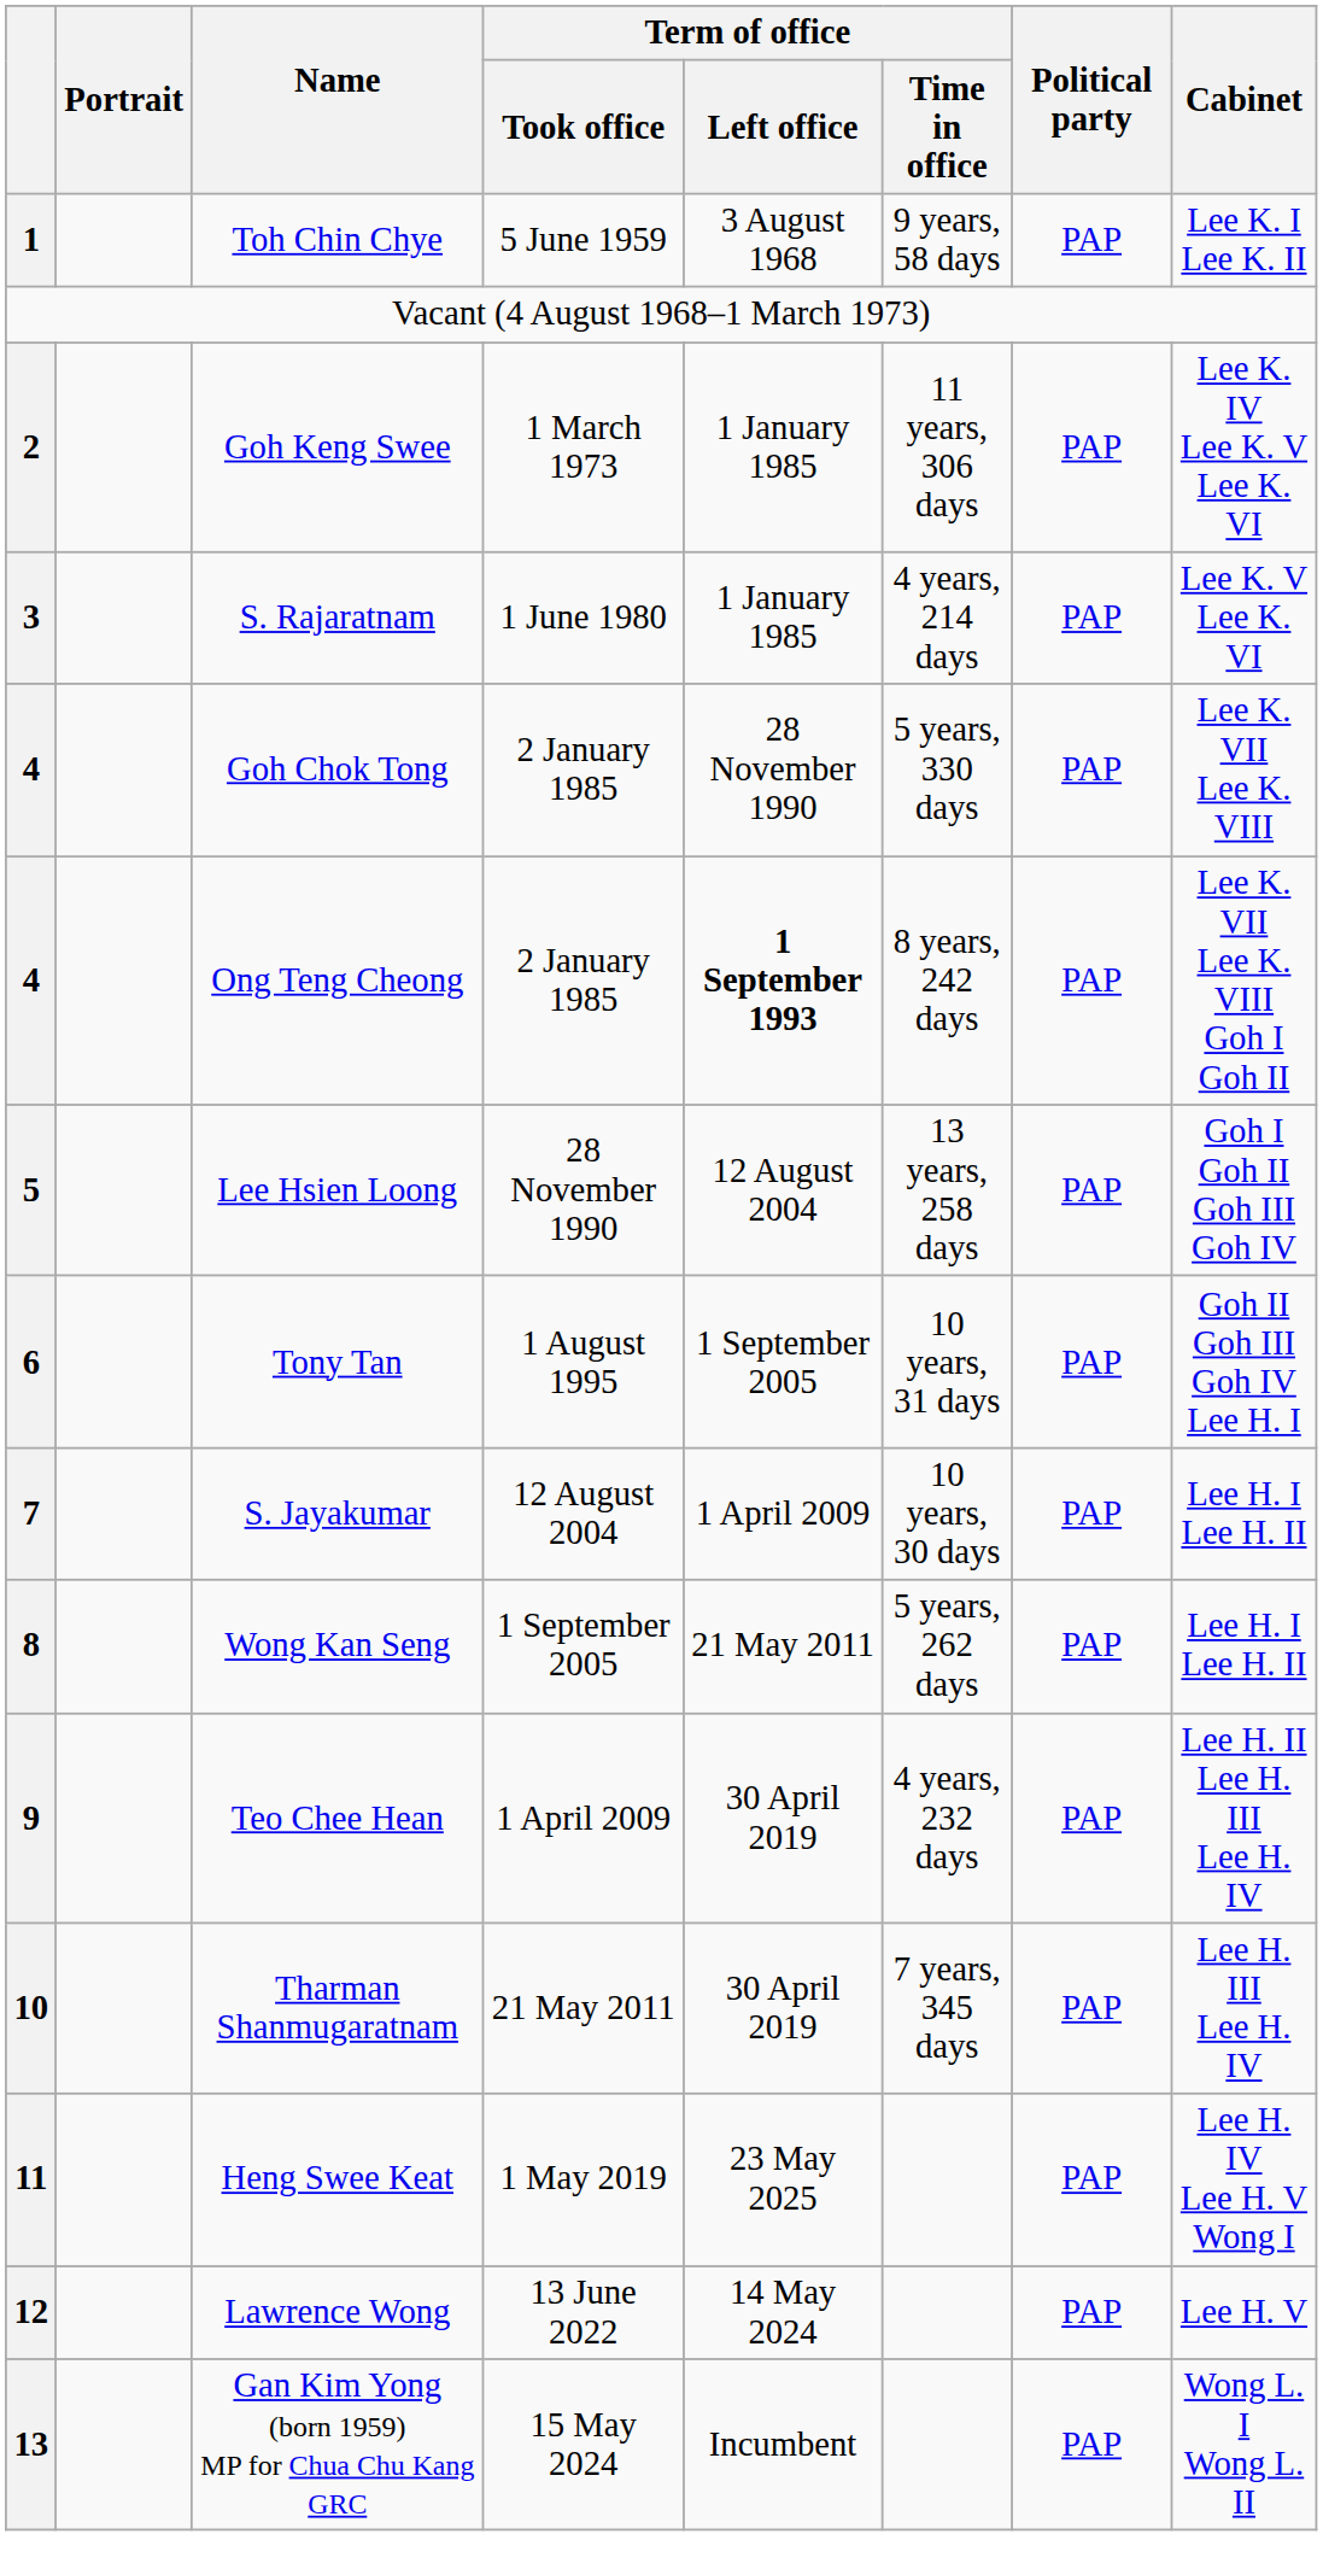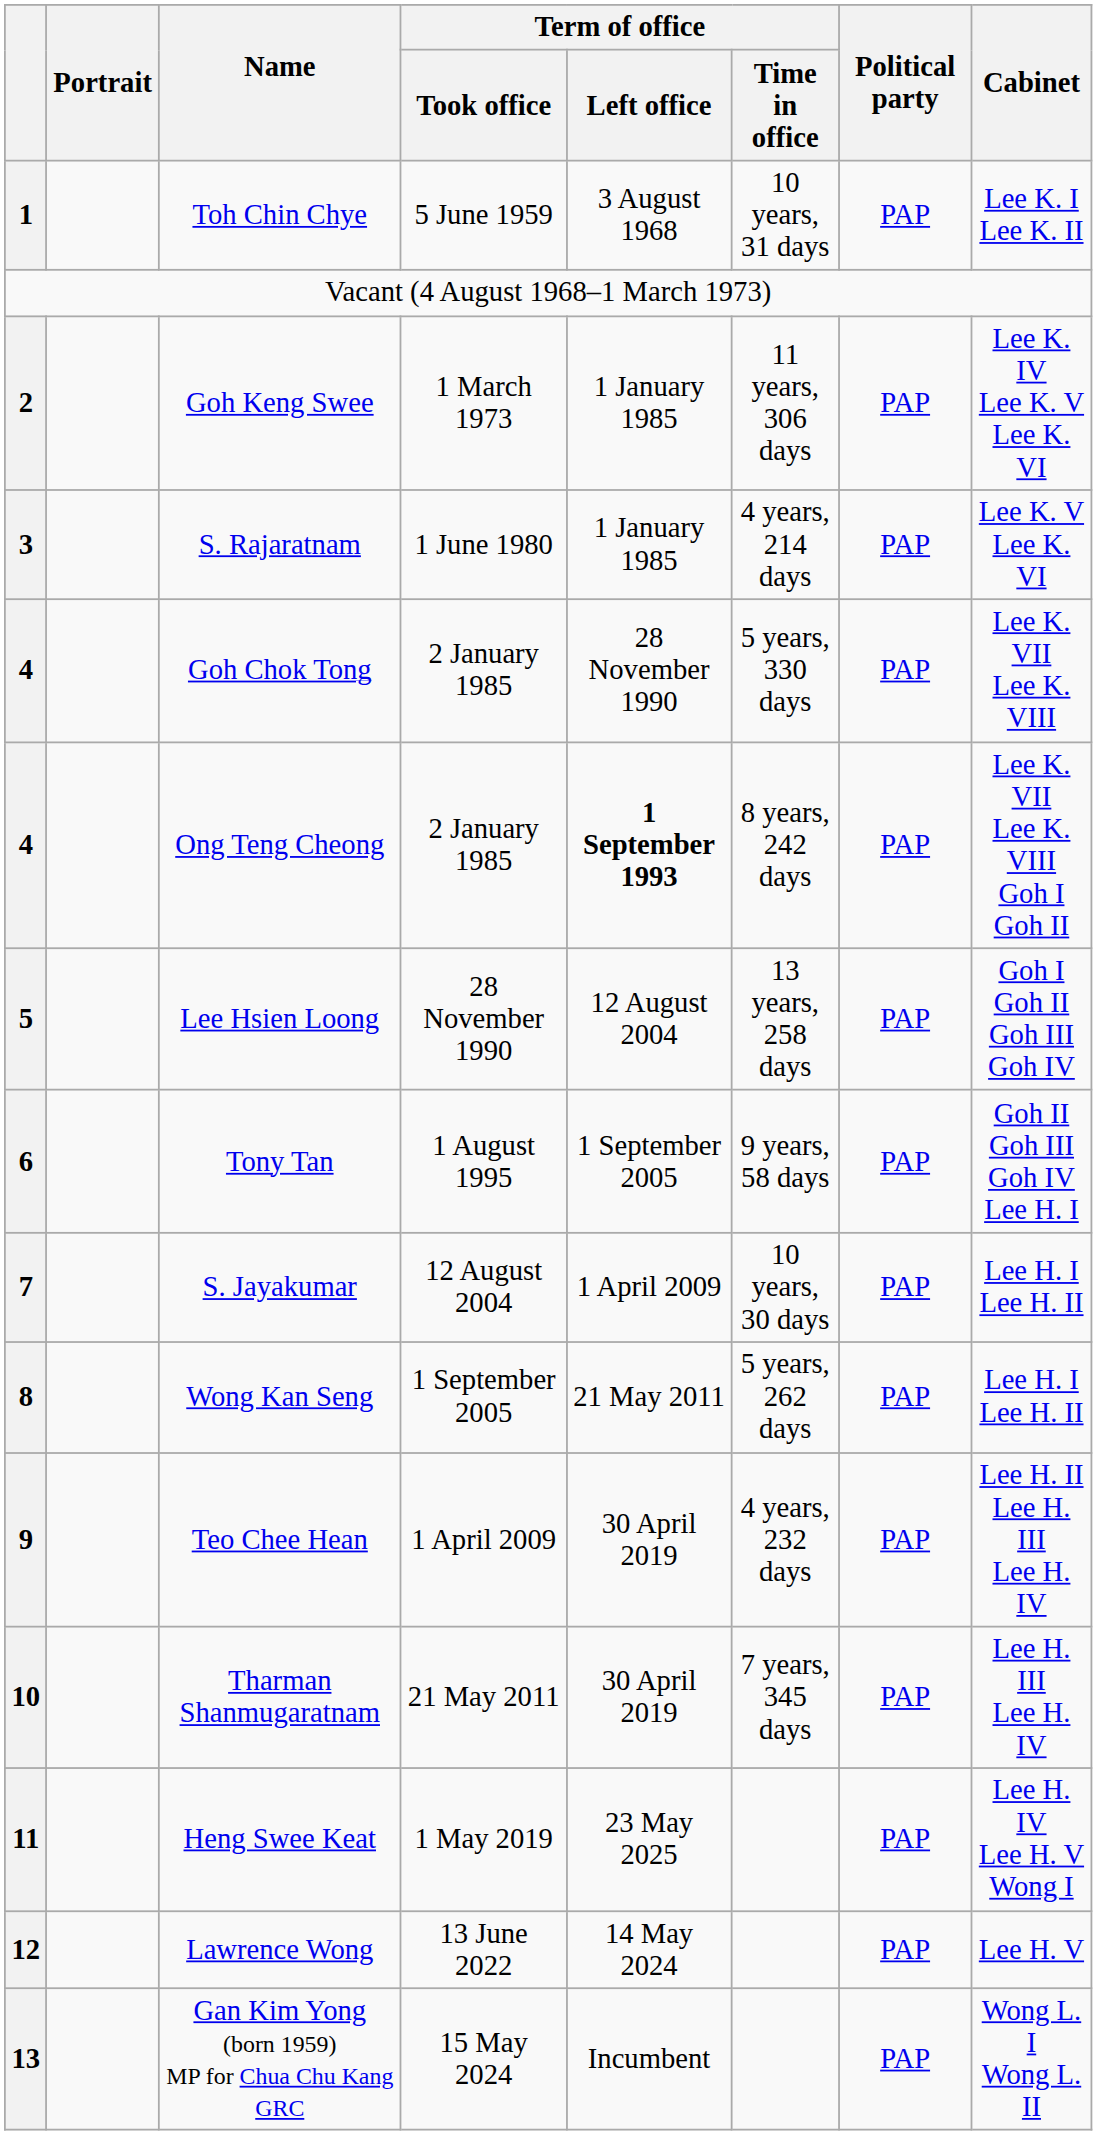1 | Term of office / Time in office: 9 years, 58 days -> 10 years, 31 days
6 | Term of office / Time in office: 10 years, 31 days -> 9 years, 58 days
